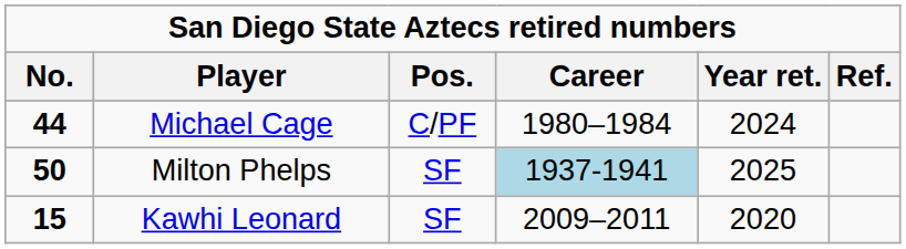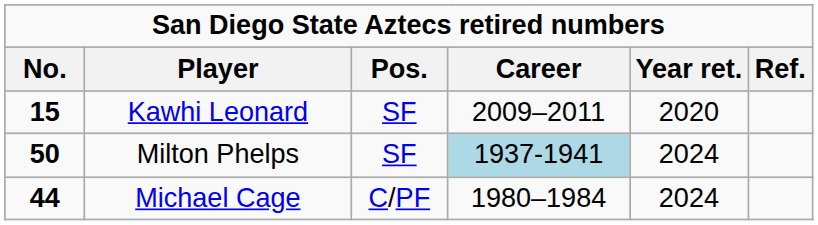rows swapped: Kawhi Leonard <-> Michael Cage
Milton Phelps | Year ret.: 2025 -> 2024
